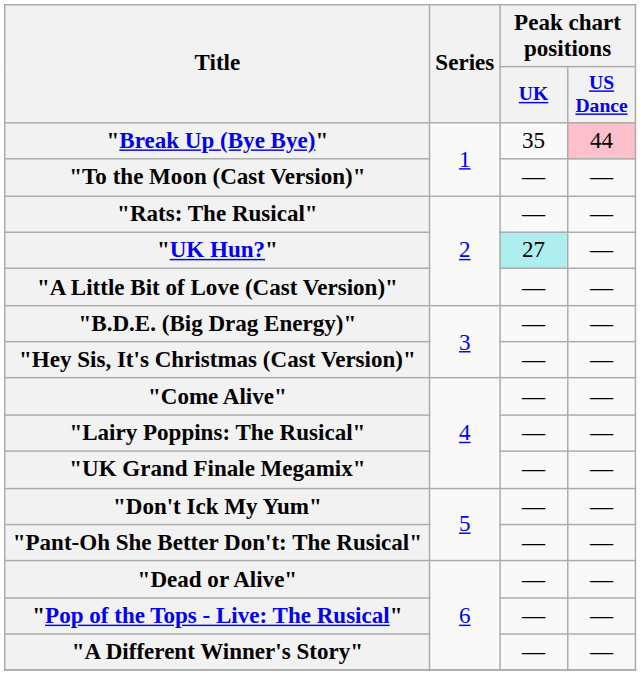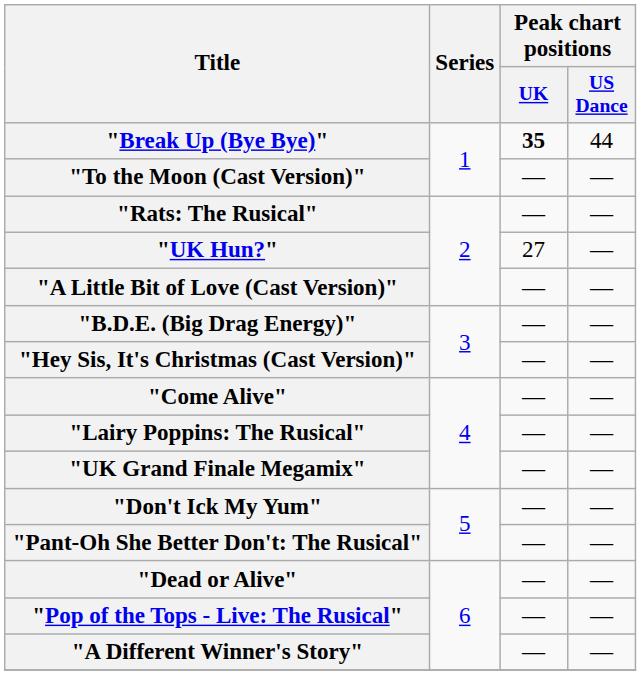"Break Up (Bye Bye)" | Peak chart positions / UK: normal -> bold
"Break Up (Bye Bye)" | Peak chart positions / US Dance: pink background -> no background
"UK Hun?" | Peak chart positions / UK: paleturquoise background -> no background
